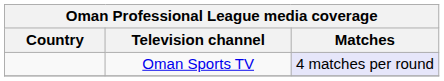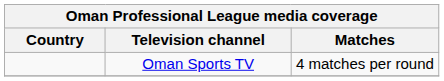Oman Sports TV | Matches: lavender background -> no background
